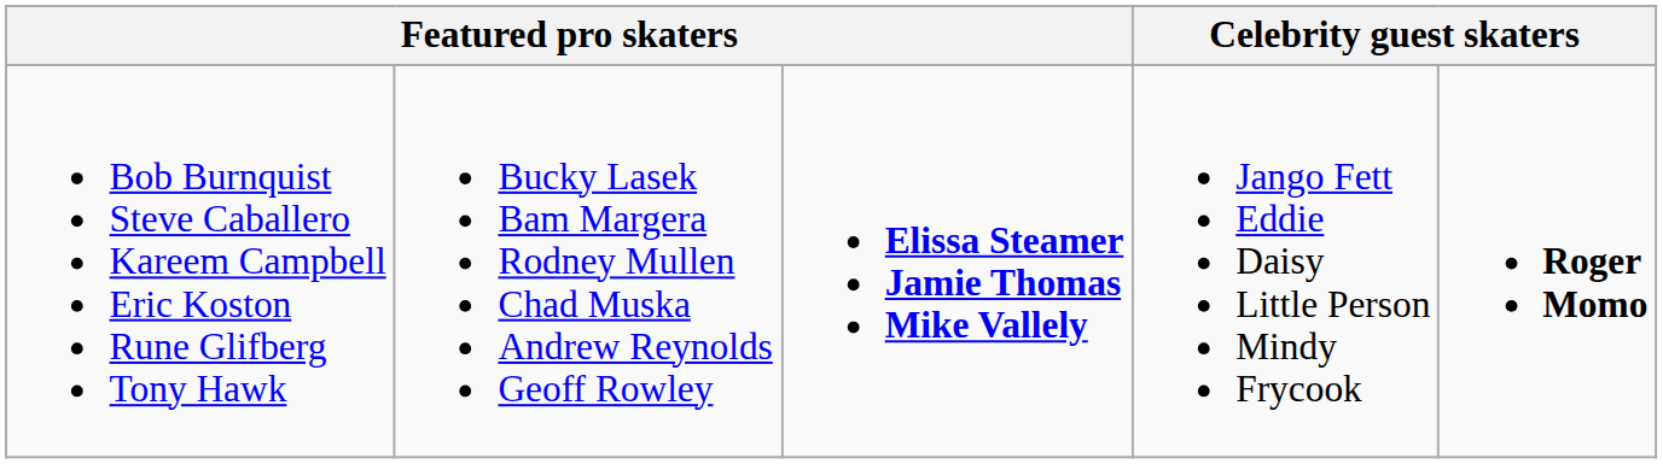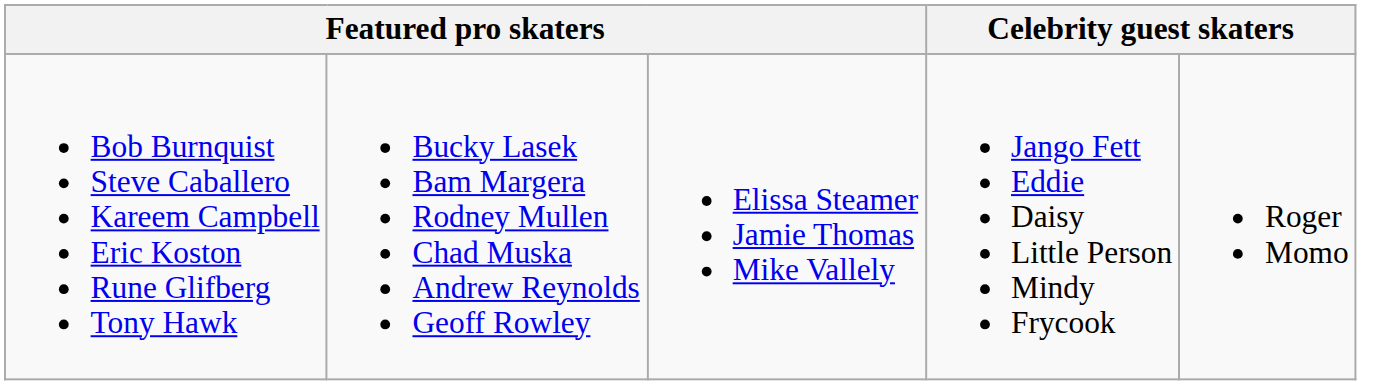row 2 | column 3: bold -> normal
row 2 | column 5: bold -> normal
